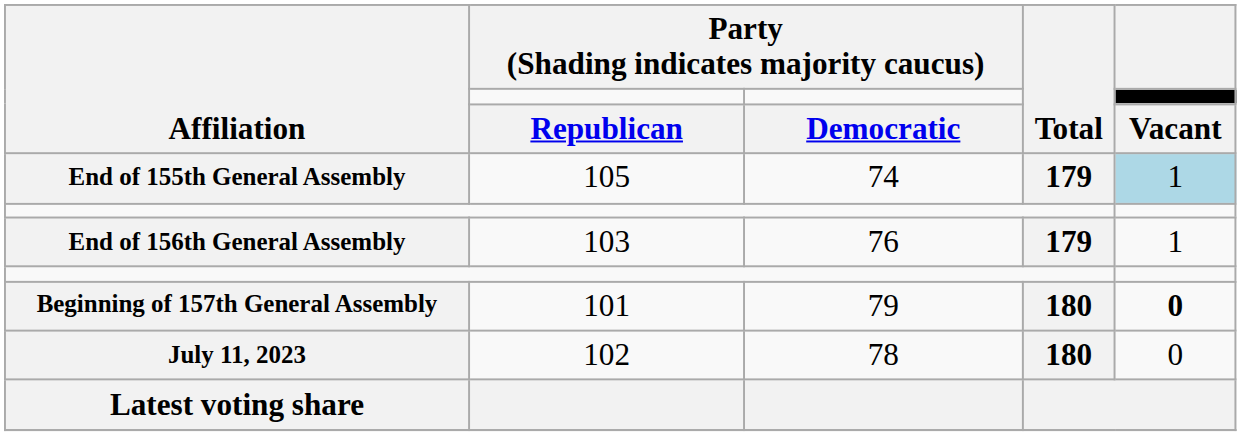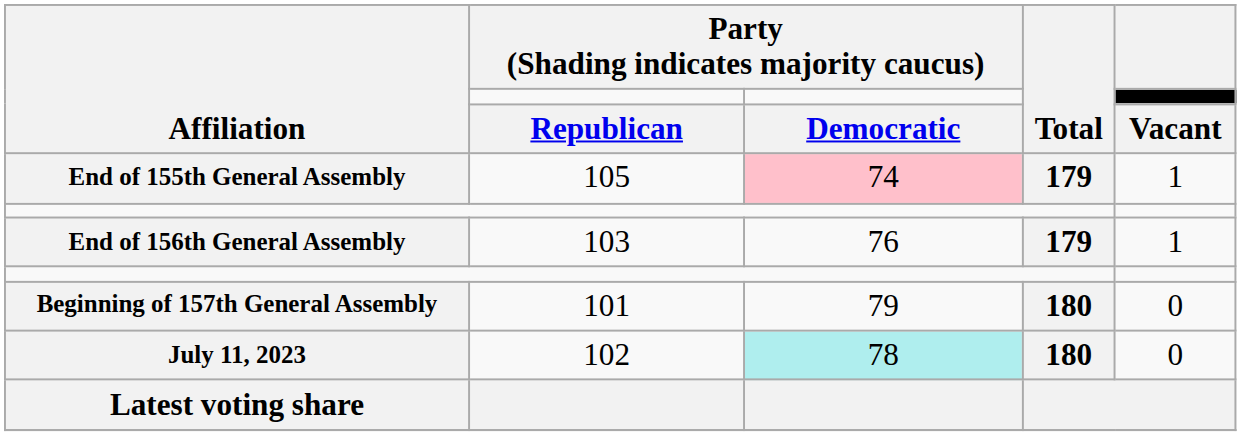End of 155th General Assembly | column 3: no background -> pink background
End of 155th General Assembly | column 5: lightblue background -> no background
Beginning of 157th General Assembly | column 5: bold -> normal
July 11, 2023 | column 3: no background -> paleturquoise background
